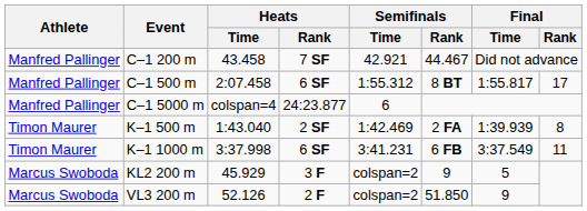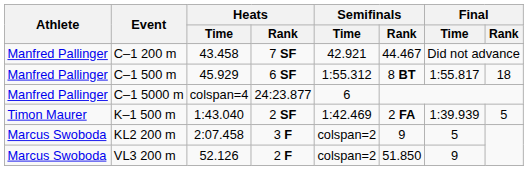C–1 500 m | Heats / Time: 2:07.458 -> 45.929
C–1 500 m | Final / Rank: 17 -> 18
K–1 500 m | Final / Rank: 8 -> 5
- row: Timon Maurer | K–1 1000 m | 3:37.998 | 6 SF | 3:41.231 | 6 FB | 3:37.549 | 11
KL2 200 m | Heats / Time: 45.929 -> 2:07.458
